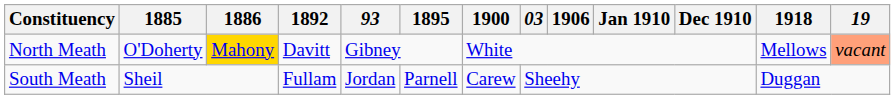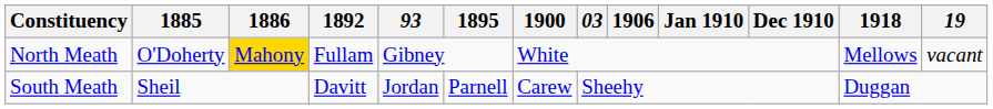North Meath | 1892: Davitt -> Fullam
North Meath | 19: lightsalmon background -> no background
South Meath | 1892: Fullam -> Davitt
